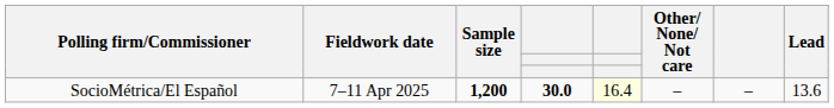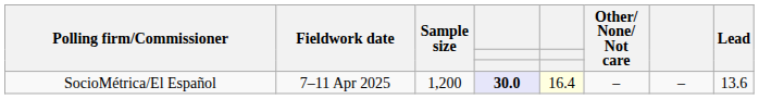SocioMétrica/El Español | Sample size: bold -> normal
SocioMétrica/El Español | column 4: no background -> lavender background
